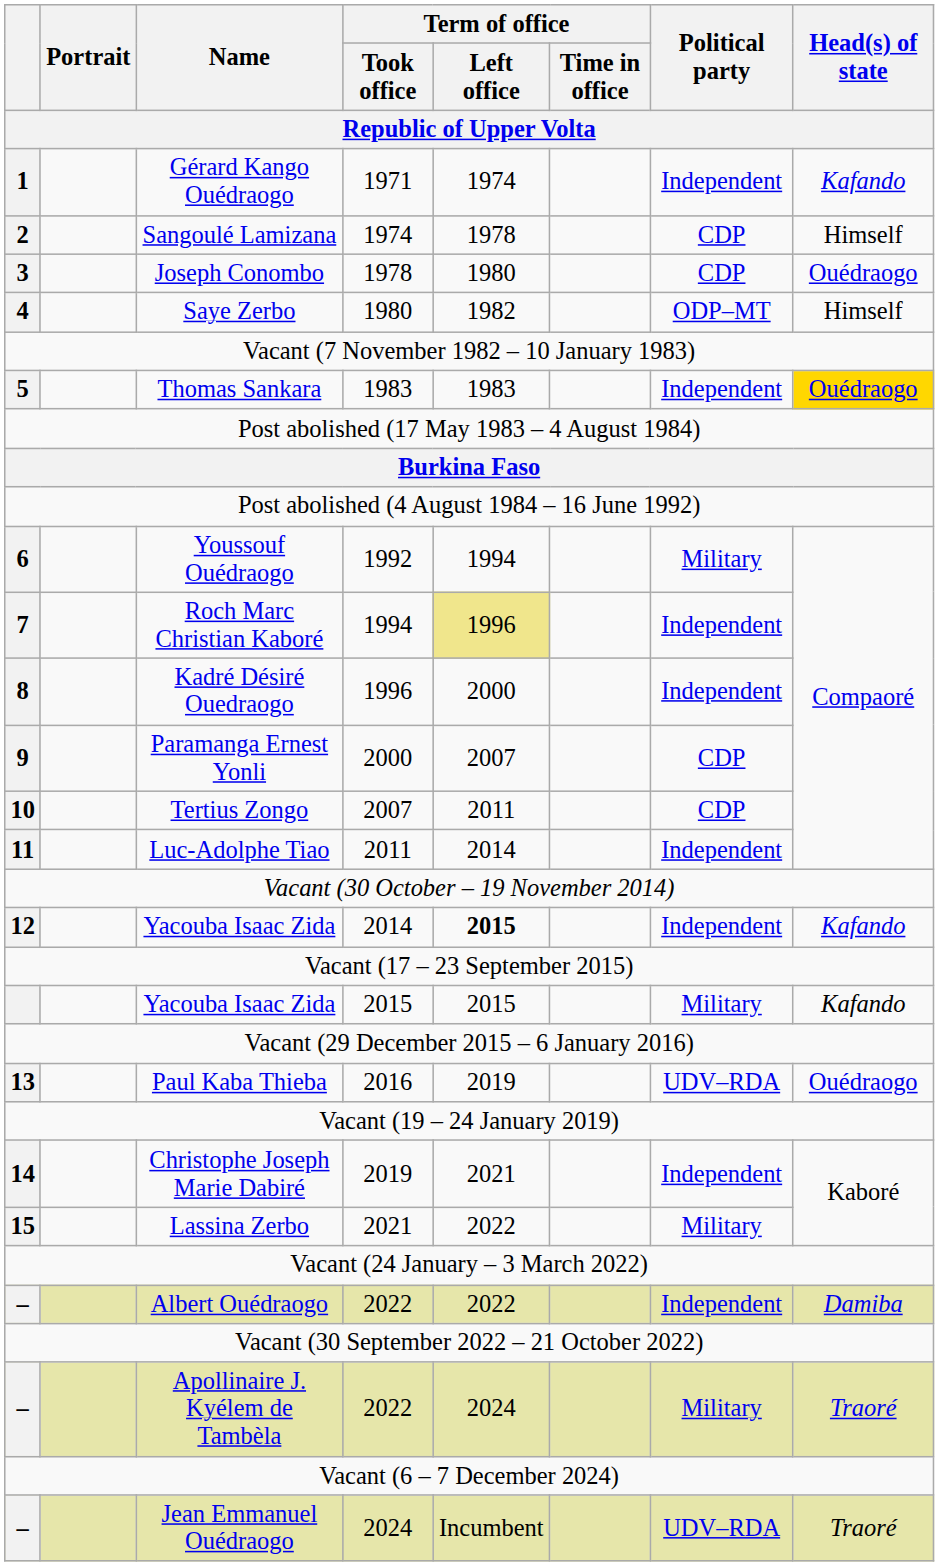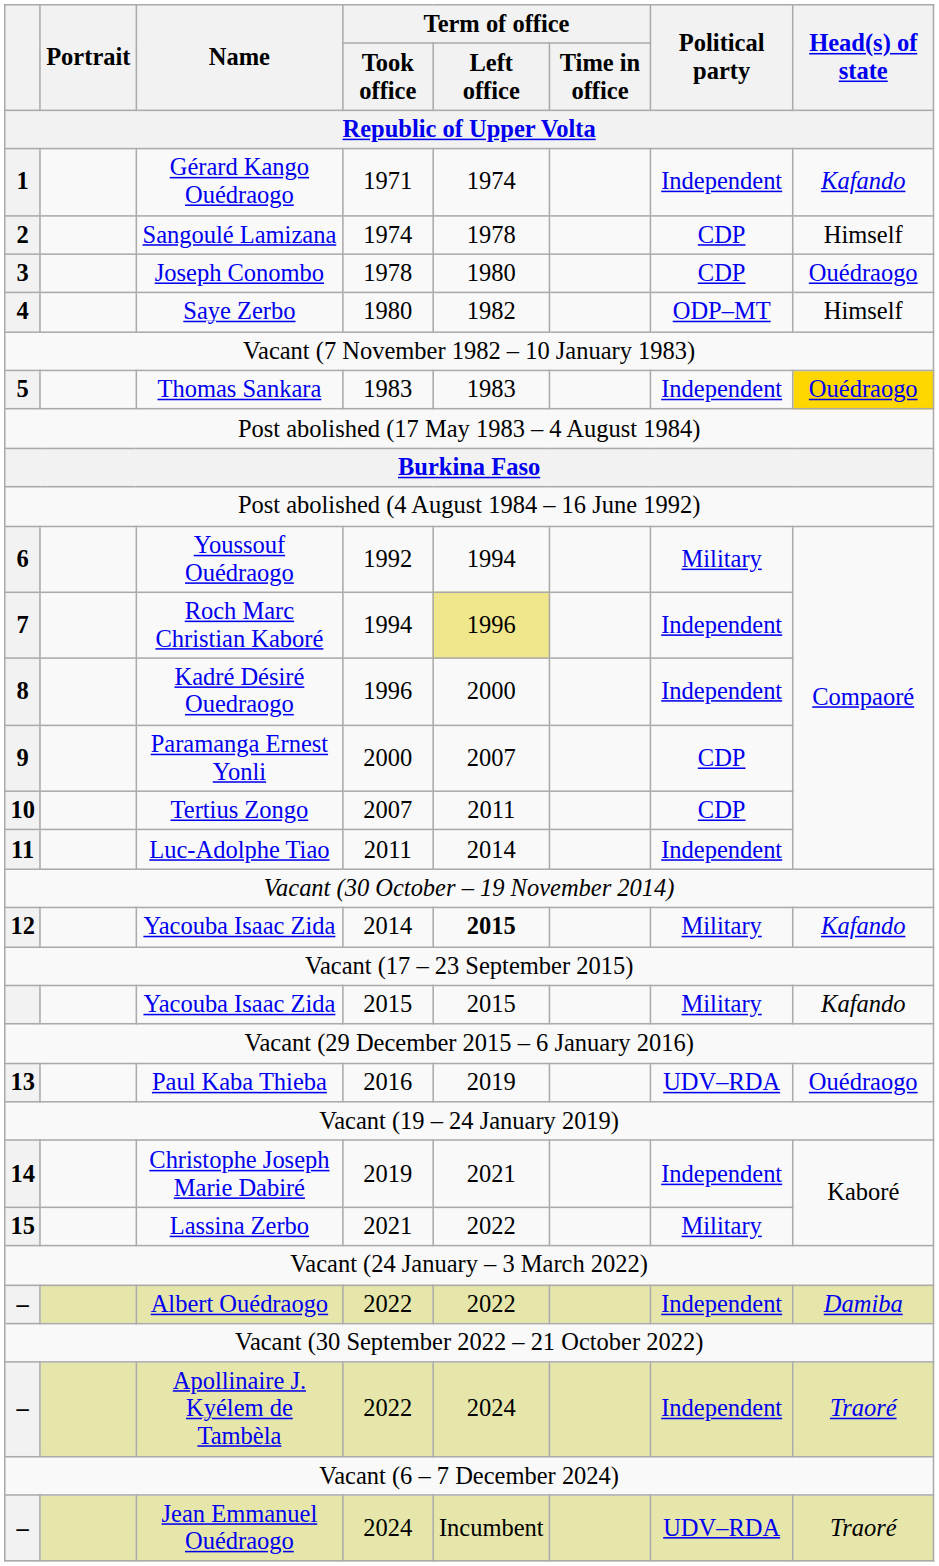Yacouba Isaac Zida / 2014 | Political party: Independent -> Military
Apollinaire J. Kyélem de Tambèla | Political party: Military -> Independent
